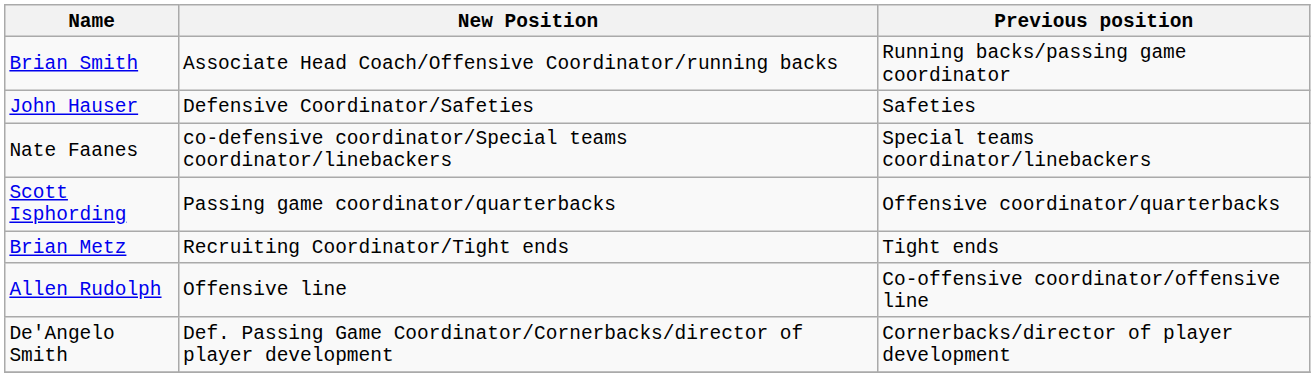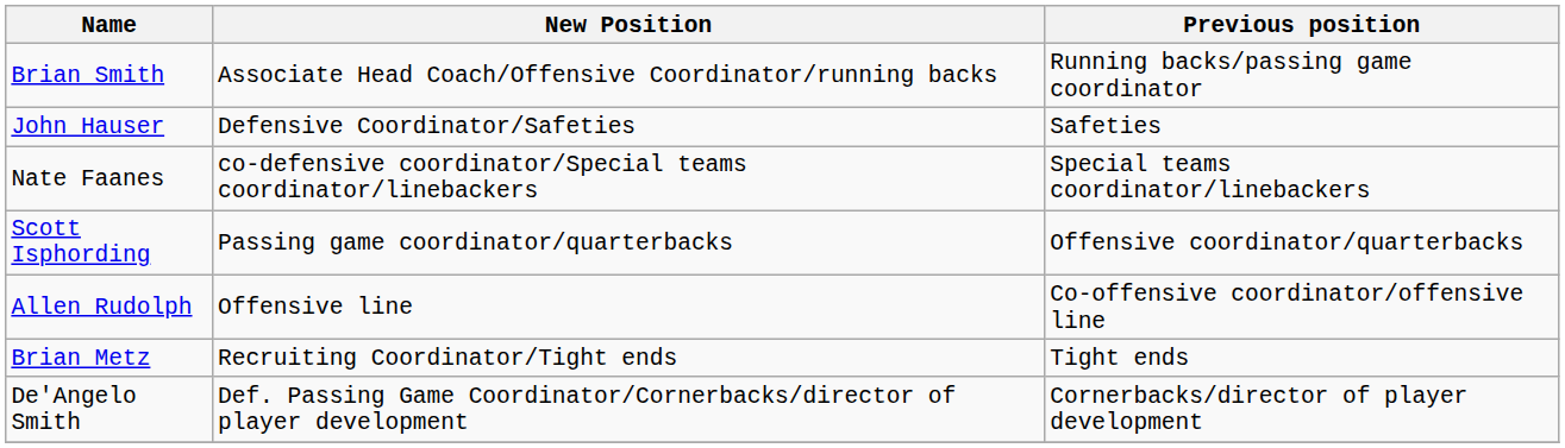rows swapped: Allen Rudolph <-> Brian Metz
